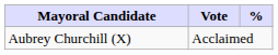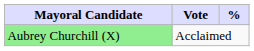Aubrey Churchill (X) | Mayoral Candidate: no background -> lightgreen background
